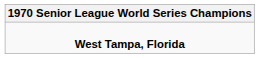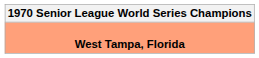row 2 | column 1: no background -> lightsalmon background
